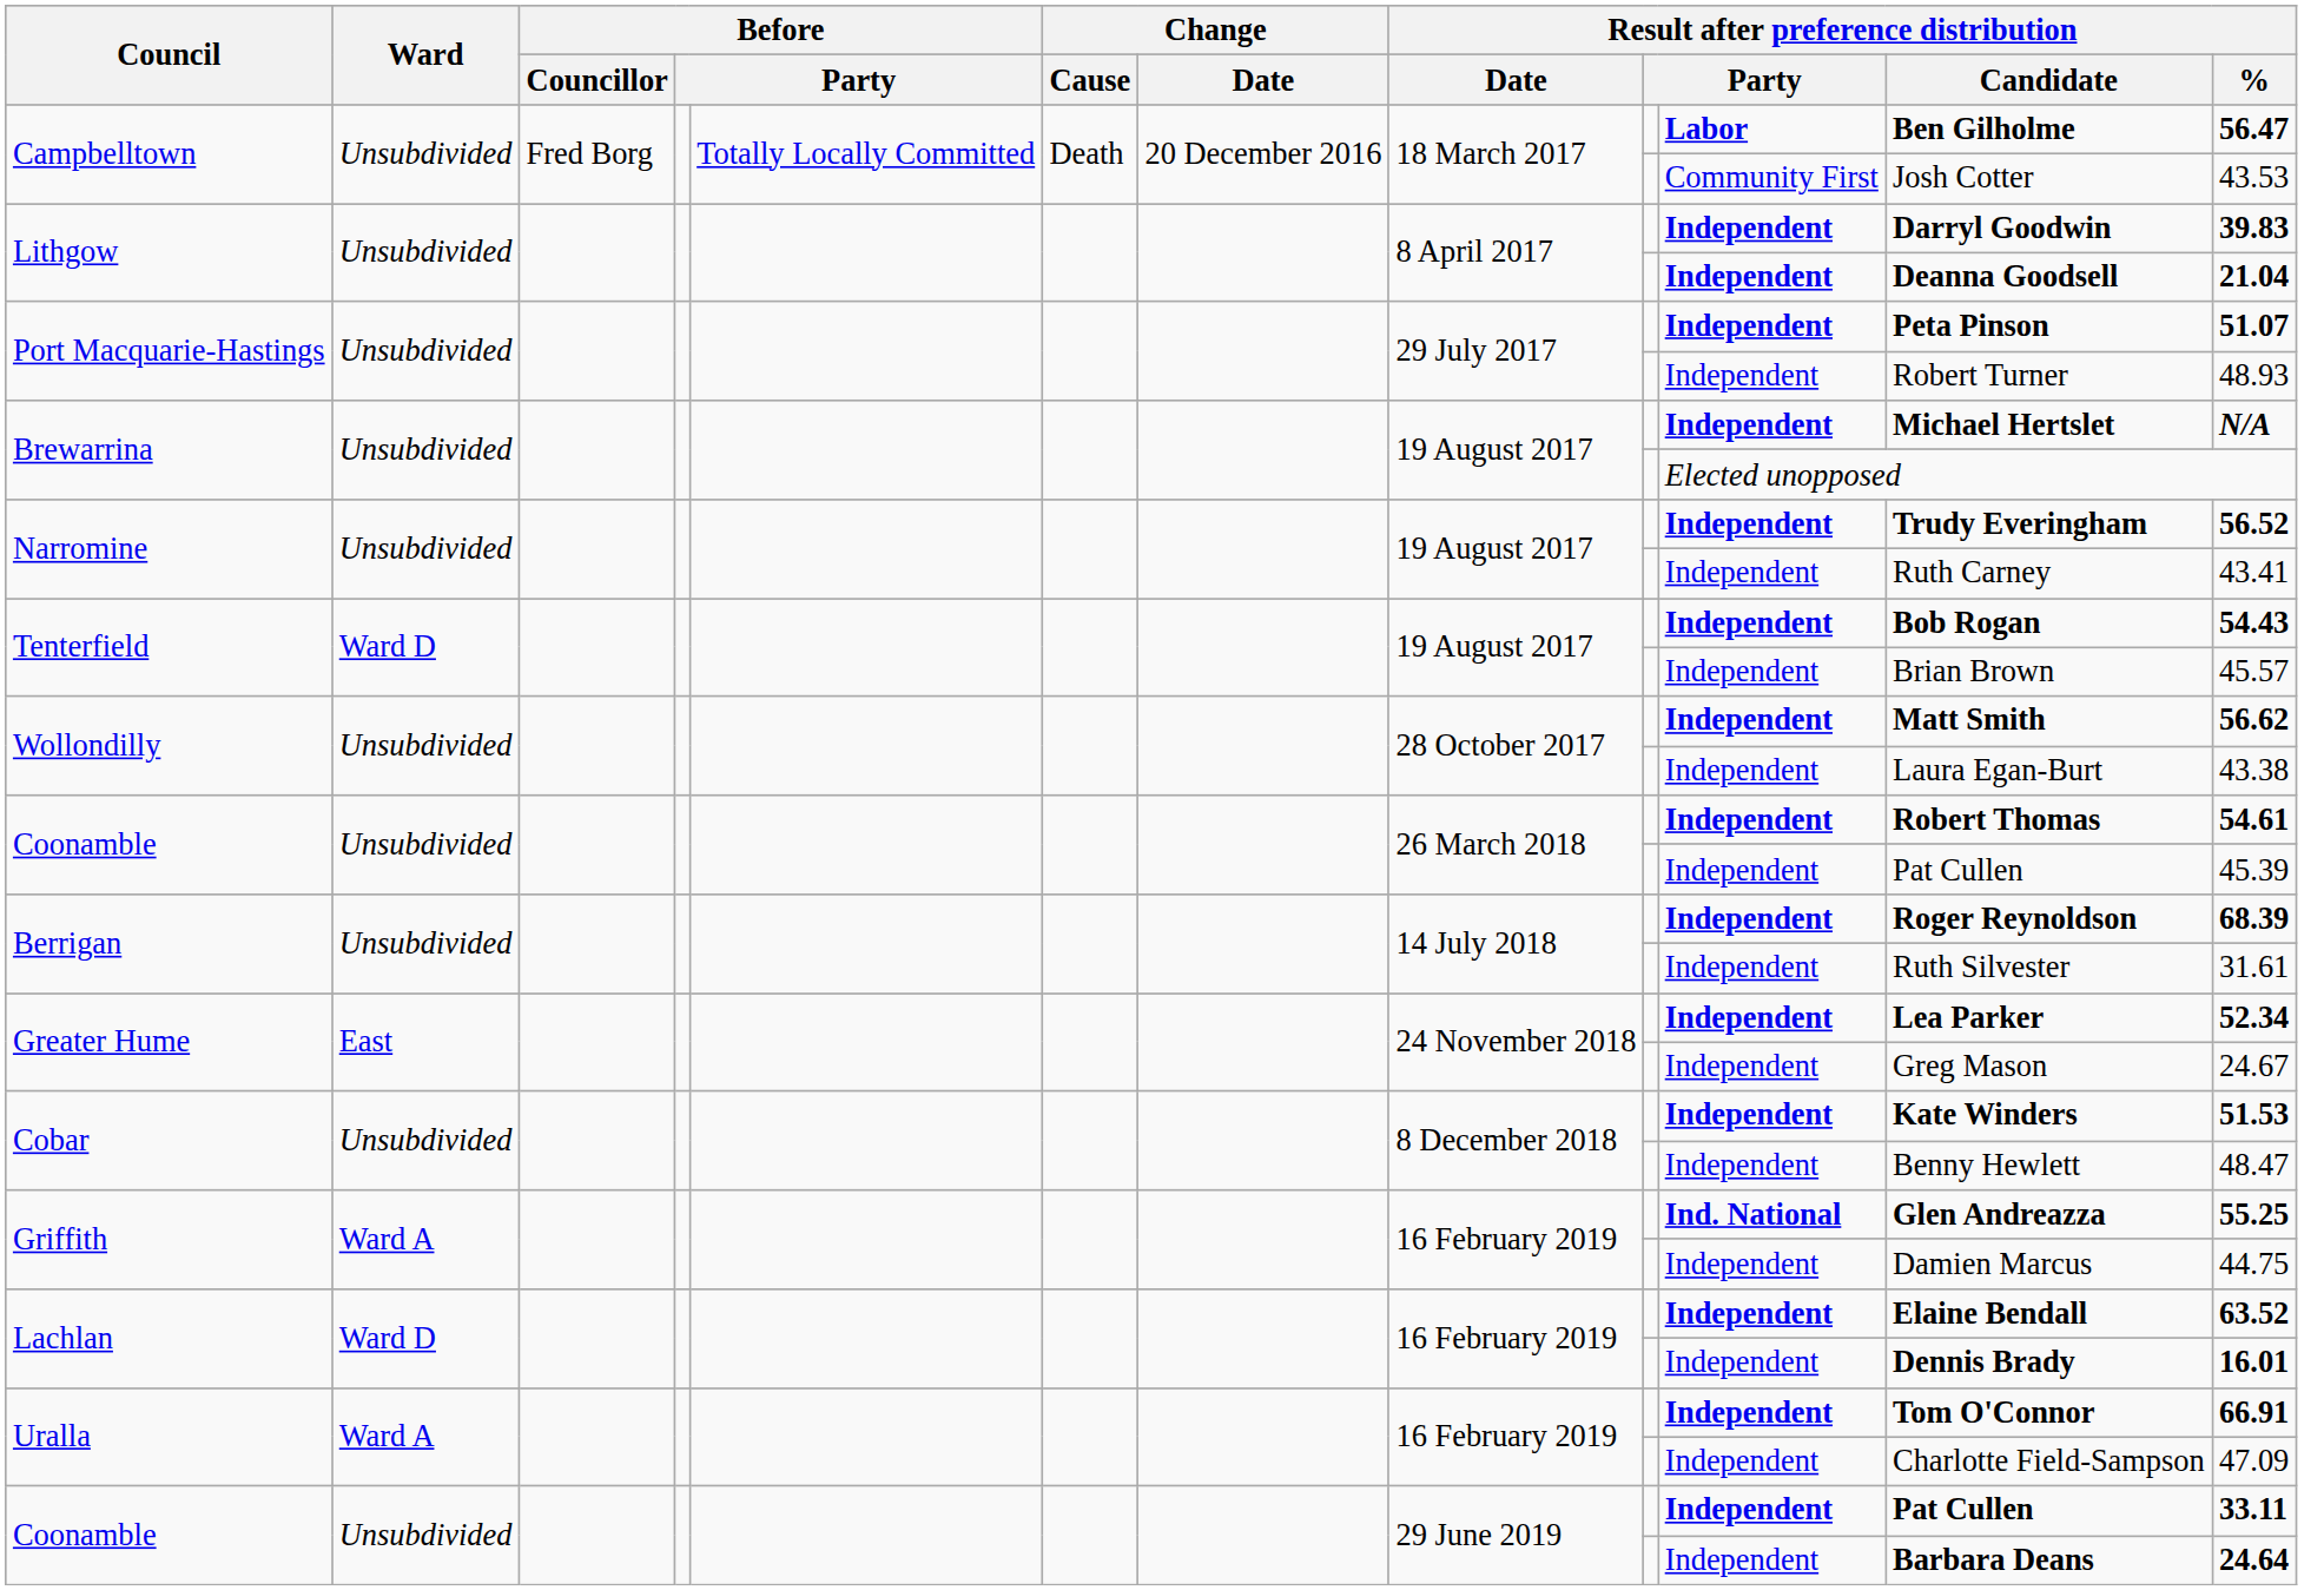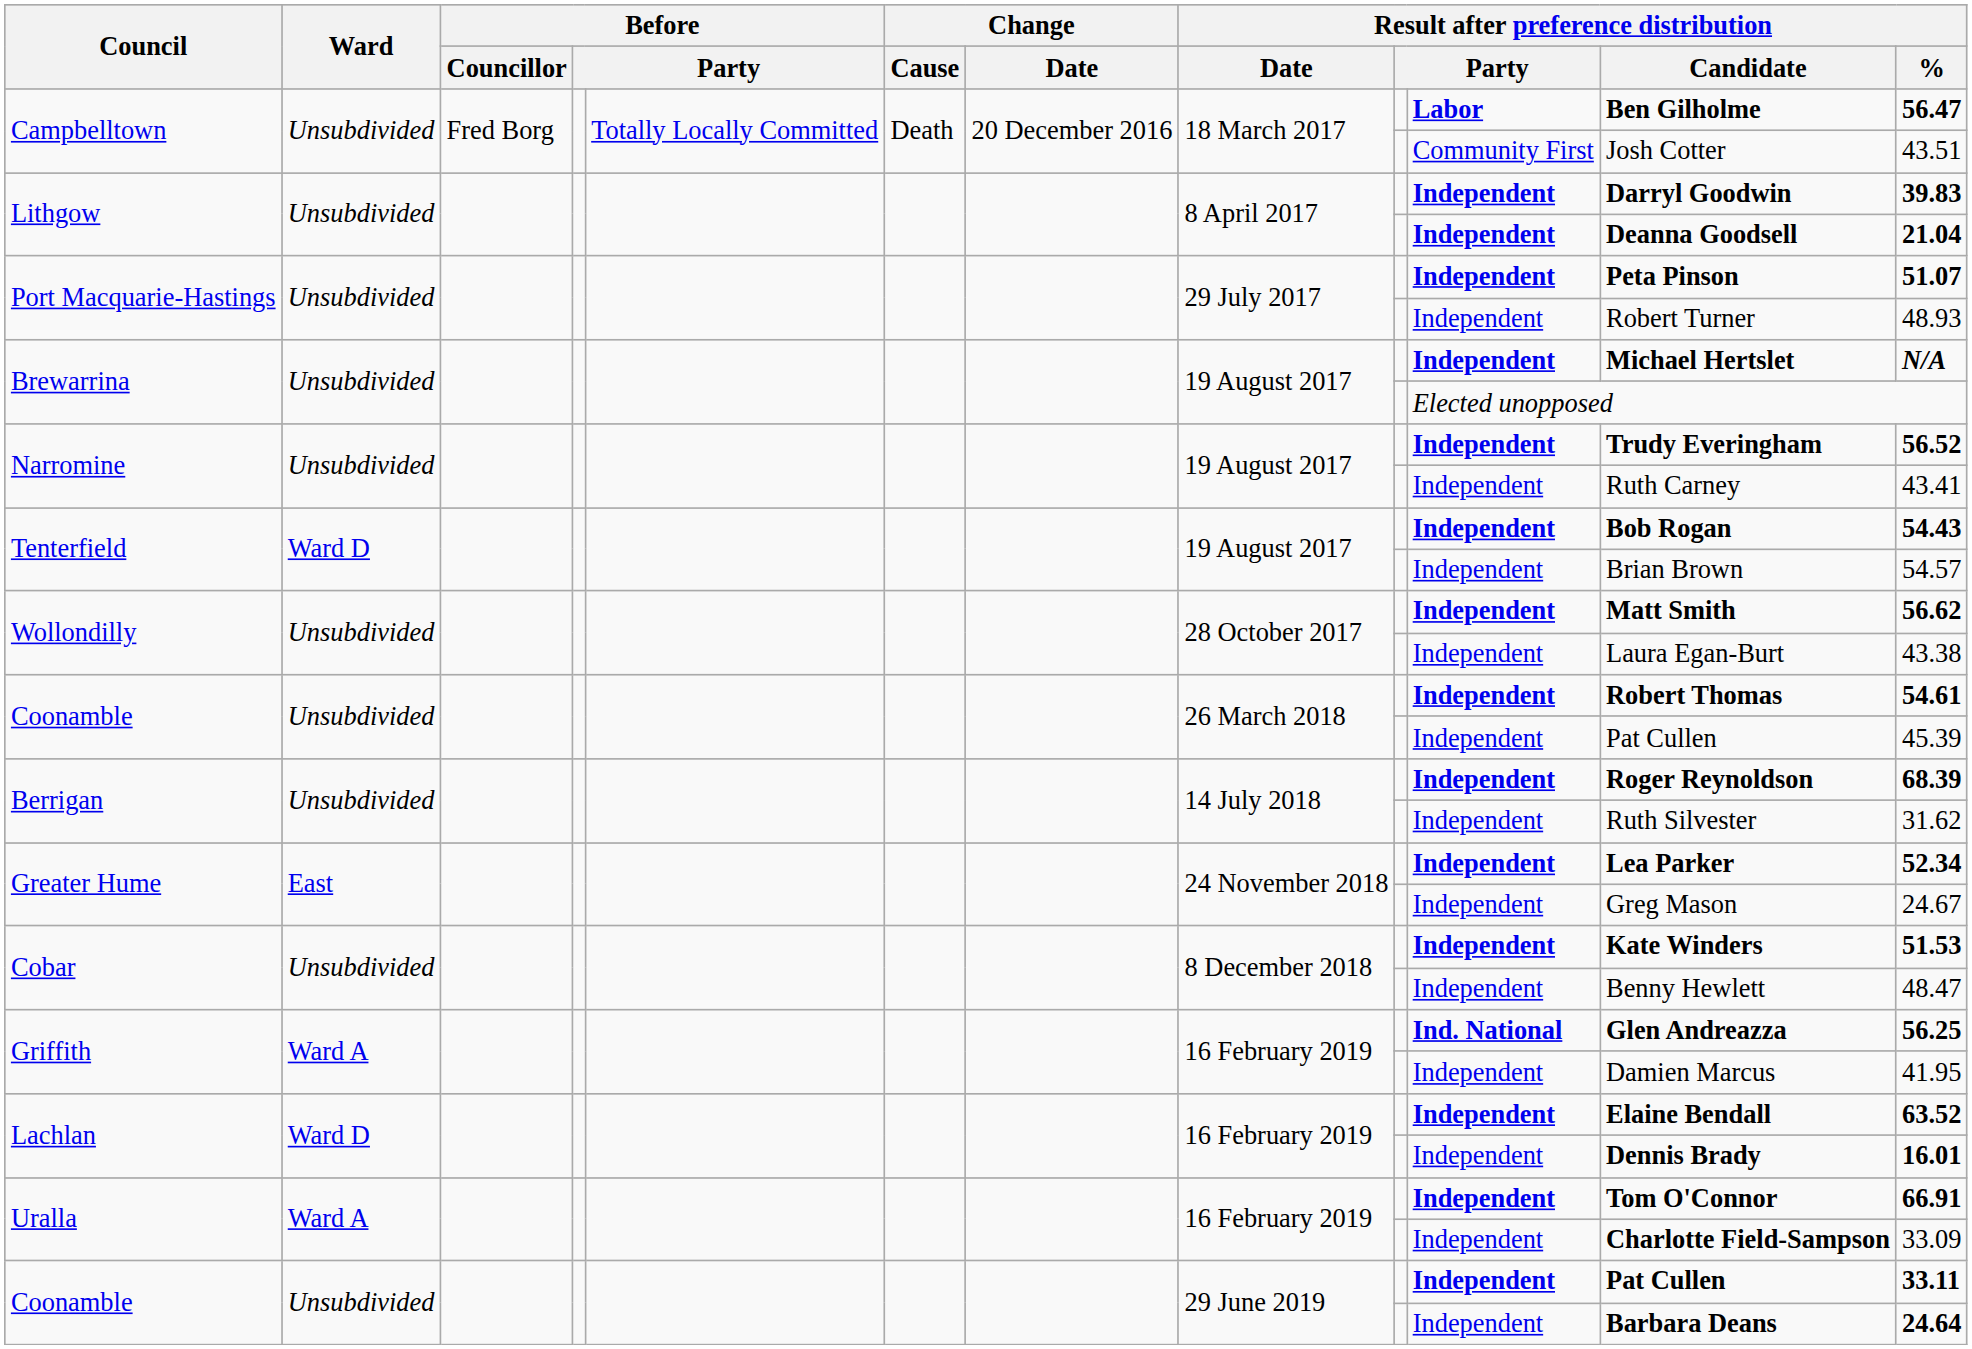row 4 | Result after preference distribution / %: 43.53 -> 43.51
row 14 | Result after preference distribution / %: 45.57 -> 54.57
row 20 | Result after preference distribution / %: 31.61 -> 31.62
row 25 | Result after preference distribution / %: 55.25 -> 56.25
row 26 | Result after preference distribution / %: 44.75 -> 41.95
row 30 | Result after preference distribution / Candidate: normal -> bold
row 30 | Result after preference distribution / %: 47.09 -> 33.09
